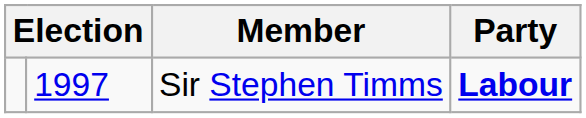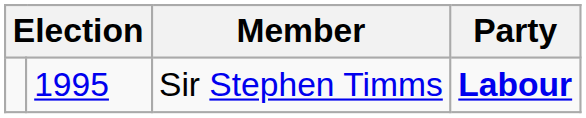Sir Stephen Timms | column 2: 1997 -> 1995
